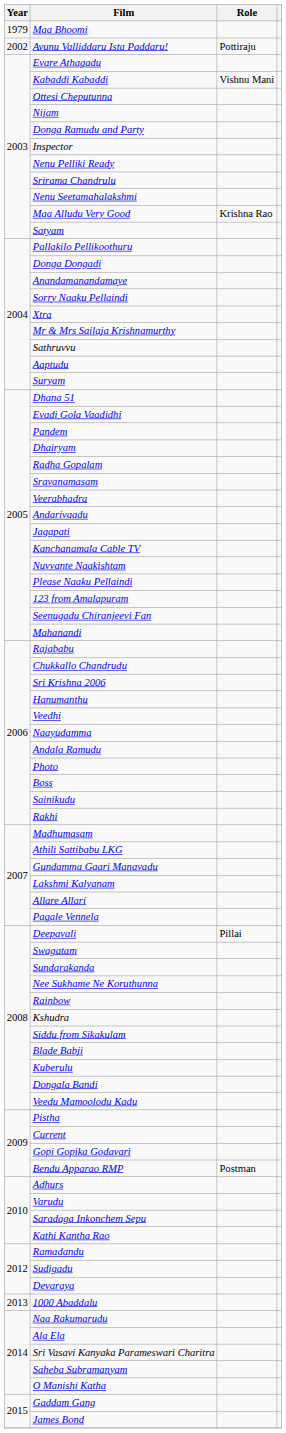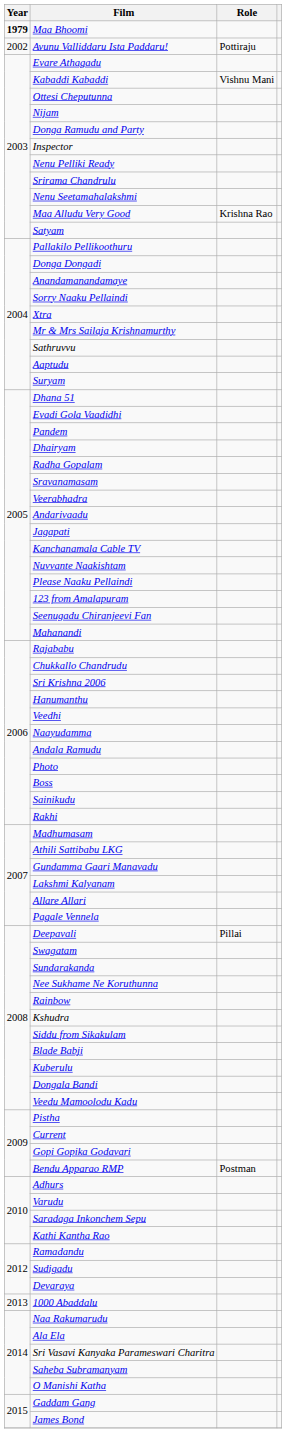Maa Bhoomi | Year: normal -> bold
